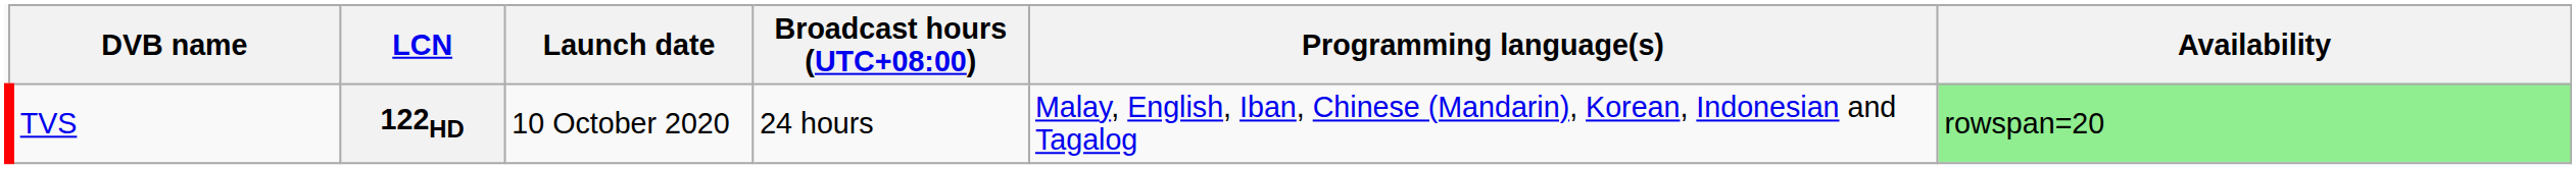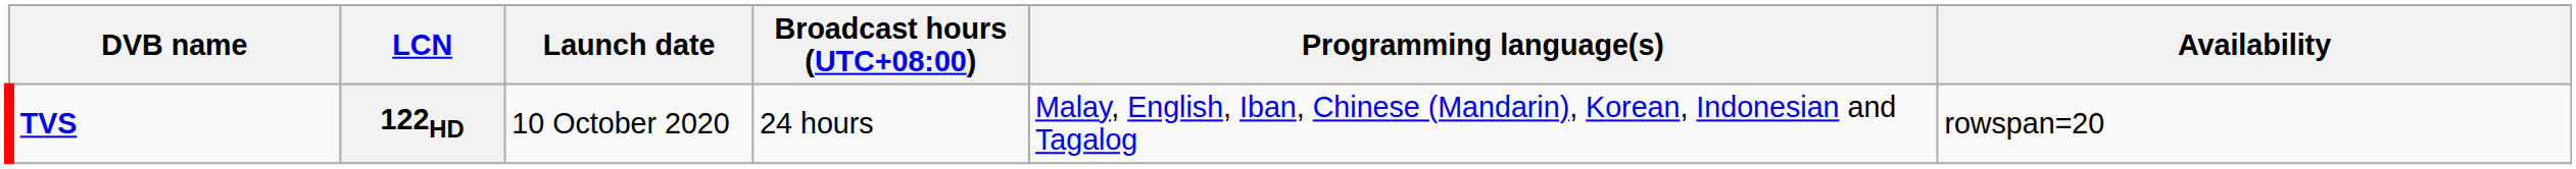122HD | DVB name: normal -> bold
122HD | Availability: lightgreen background -> no background
